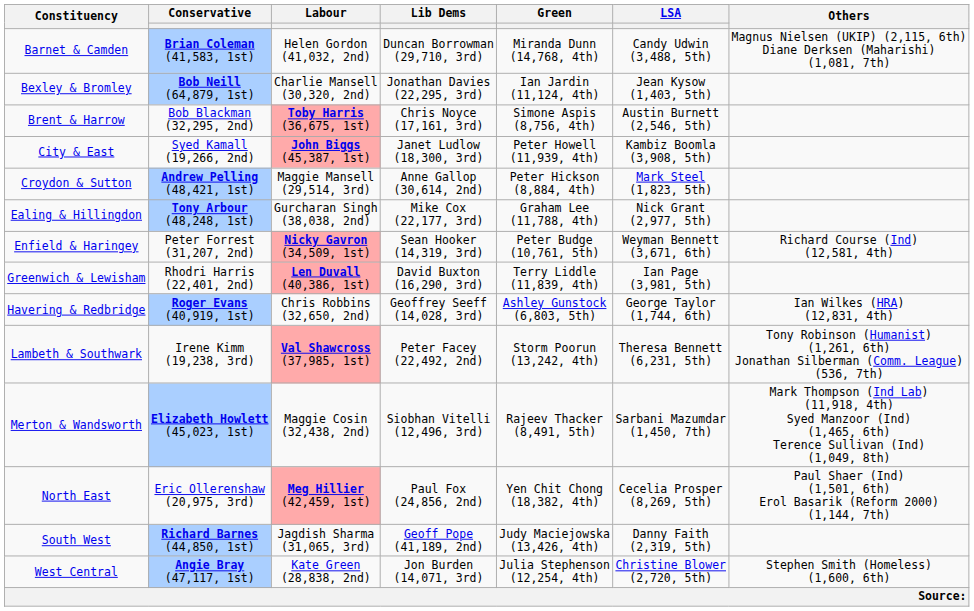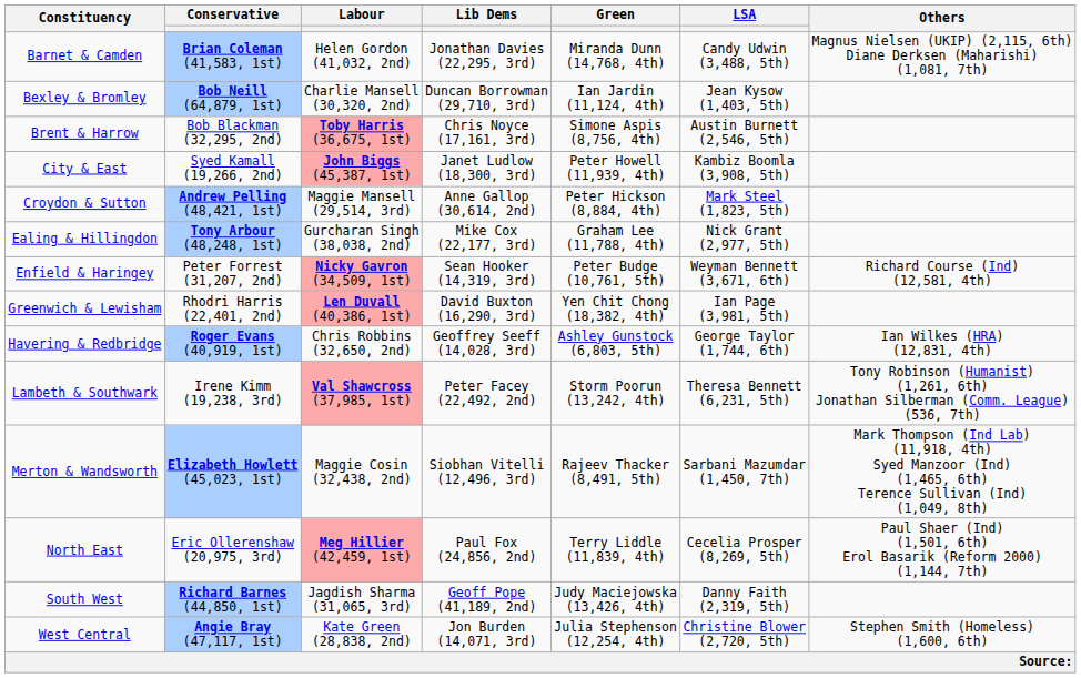Barnet & Camden | Lib Dems: Duncan Borrowman (29,710, 3rd) -> Jonathan Davies (22,295, 3rd)
Bexley & Bromley | Lib Dems: Jonathan Davies (22,295, 3rd) -> Duncan Borrowman (29,710, 3rd)
Greenwich & Lewisham | Green: Terry Liddle (11,839, 4th) -> Yen Chit Chong (18,382, 4th)
North East | Green: Yen Chit Chong (18,382, 4th) -> Terry Liddle (11,839, 4th)
